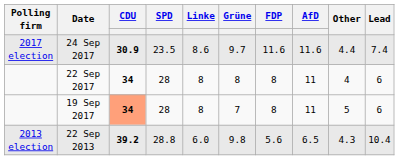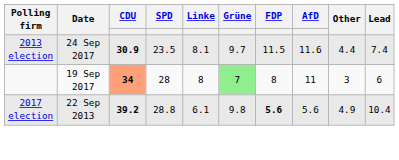24 Sep 2017 | Polling firm: 2017 election -> 2013 election
24 Sep 2017 | Linke: 8.6 -> 8.1
24 Sep 2017 | FDP: 11.6 -> 11.5
- row: 22 Sep 2017 | 34 | 28 | 8 | 8 | 8 | 11 | 4 | 6
19 Sep 2017 | Grüne: no background -> lightgreen background
19 Sep 2017 | Other: 5 -> 3
22 Sep 2013 | Polling firm: 2013 election -> 2017 election
22 Sep 2013 | Linke: 6.0 -> 6.1
22 Sep 2013 | FDP: normal -> bold
22 Sep 2013 | AfD: 6.5 -> 5.6
22 Sep 2013 | Other: 4.3 -> 4.9
